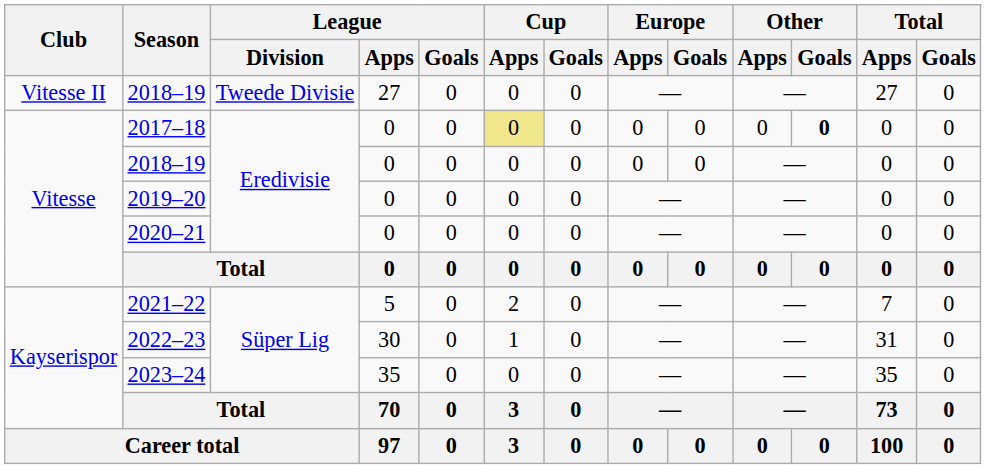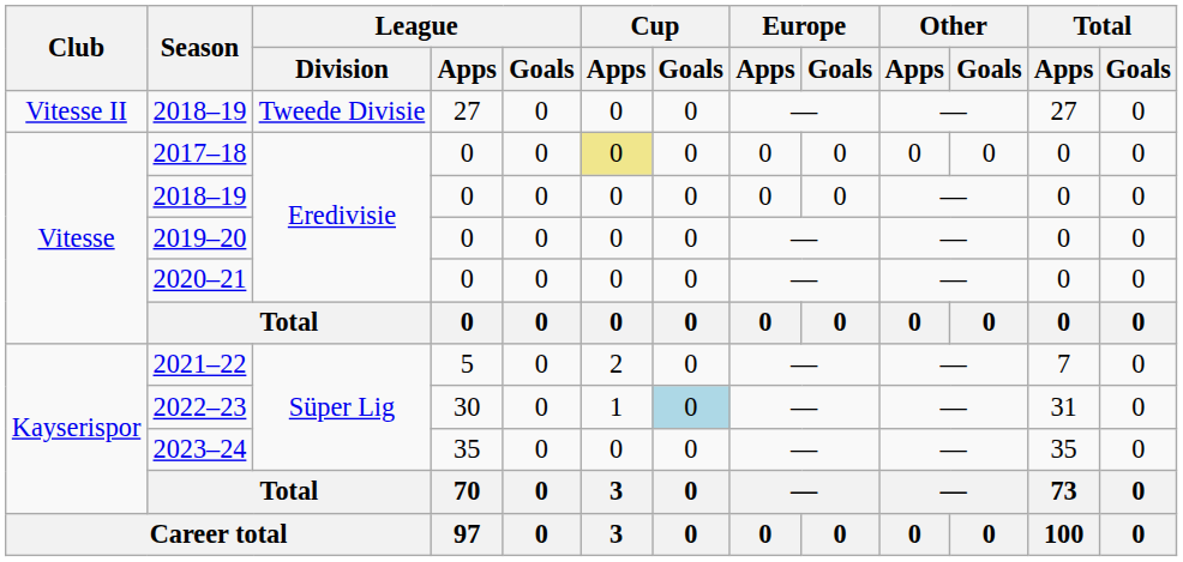2017–18 | Other / Goals: bold -> normal
2022–23 | Cup / Goals: no background -> lightblue background
